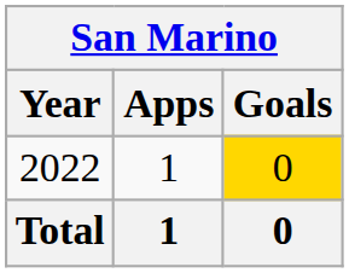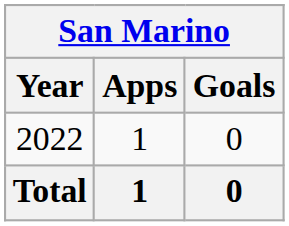2022 | Goals: gold background -> no background
